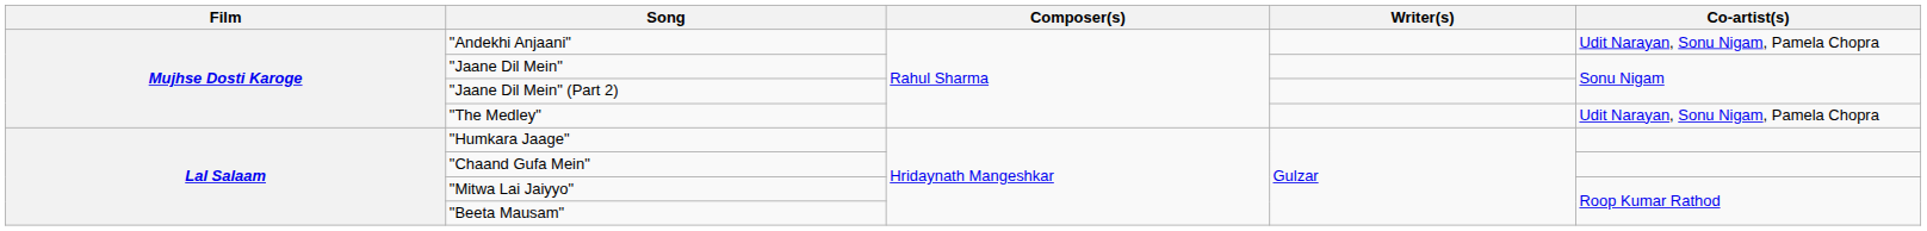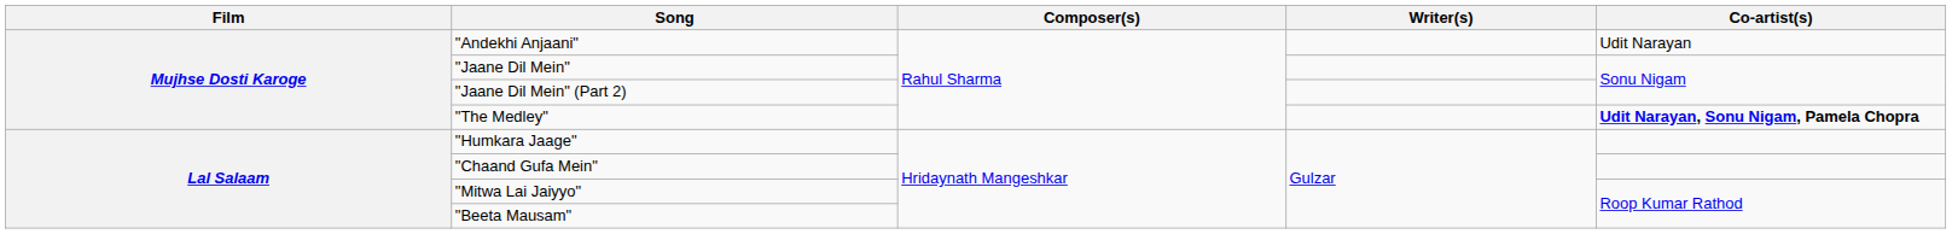"Andekhi Anjaani" | Co-artist(s): Udit Narayan, Sonu Nigam, Pamela Chopra -> Udit Narayan
"The Medley" | Co-artist(s): normal -> bold
